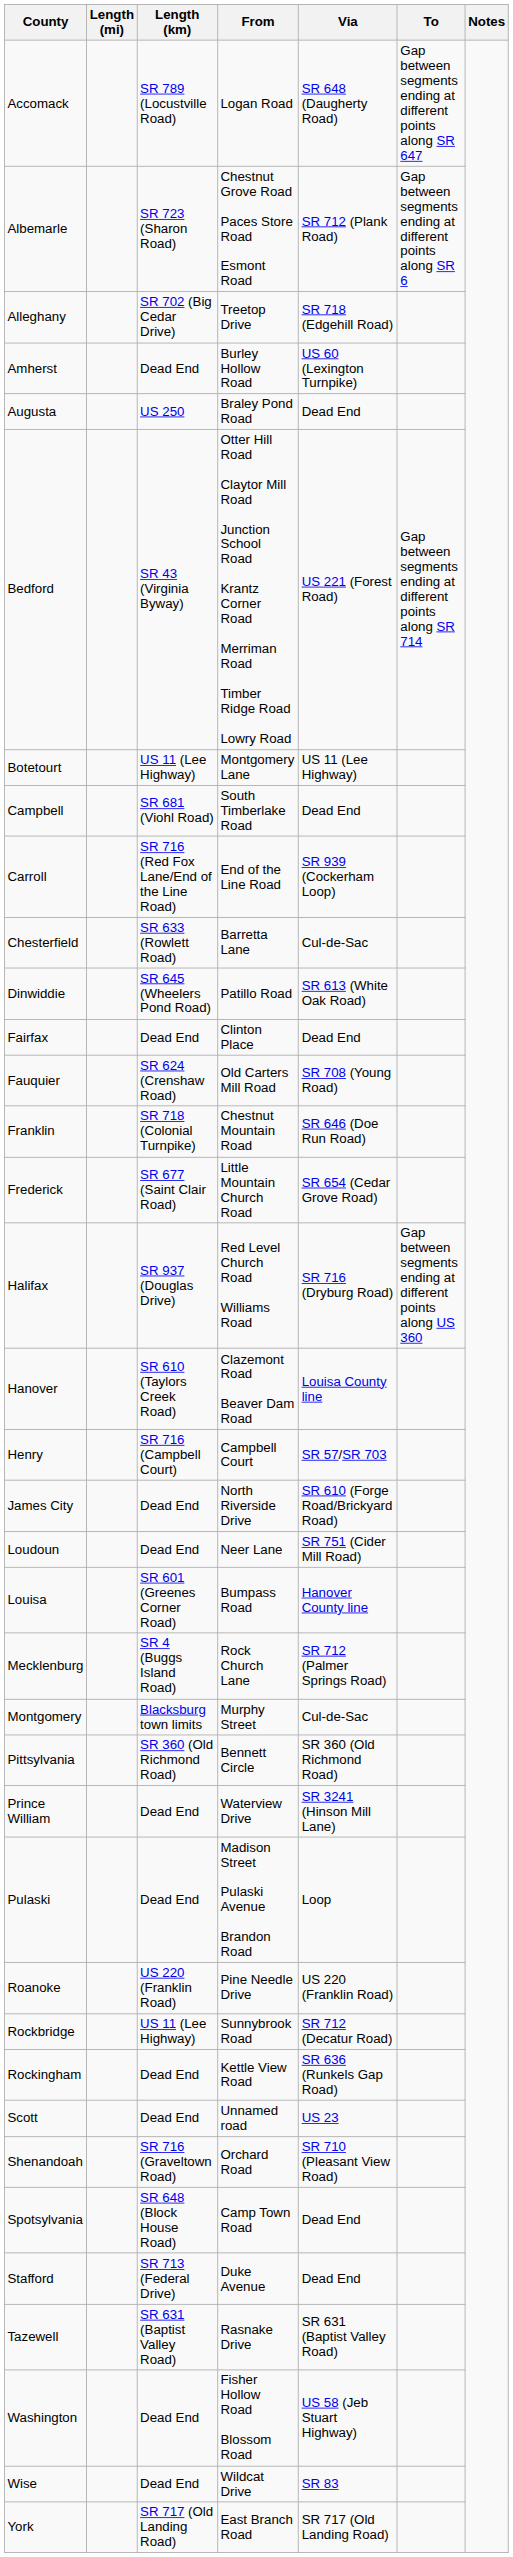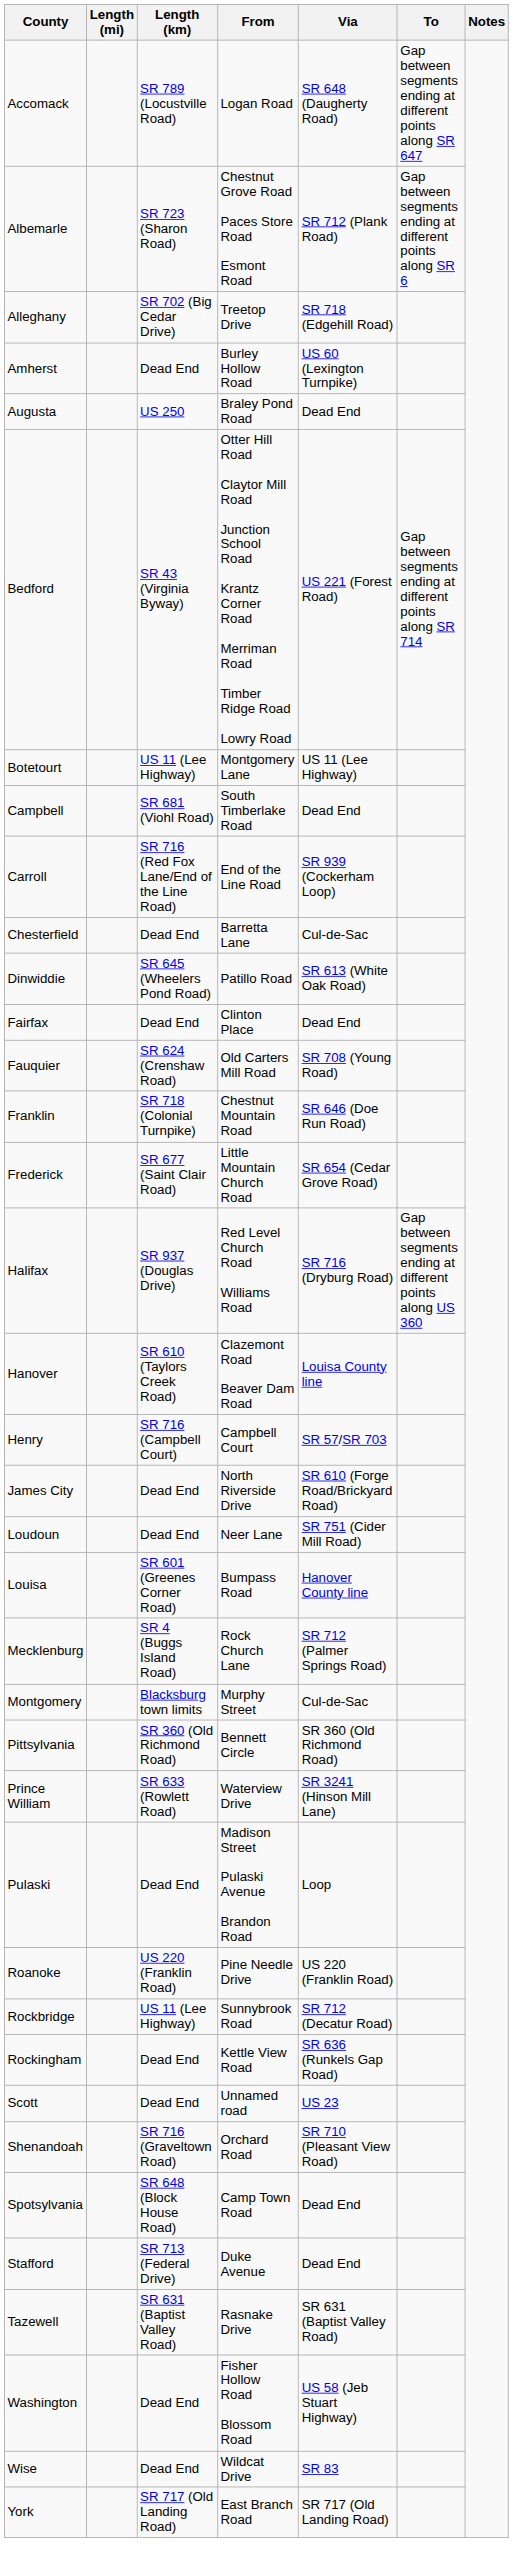Chesterfield | Length (km): SR 633 (Rowlett Road) -> Dead End
Prince William | Length (km): Dead End -> SR 633 (Rowlett Road)
